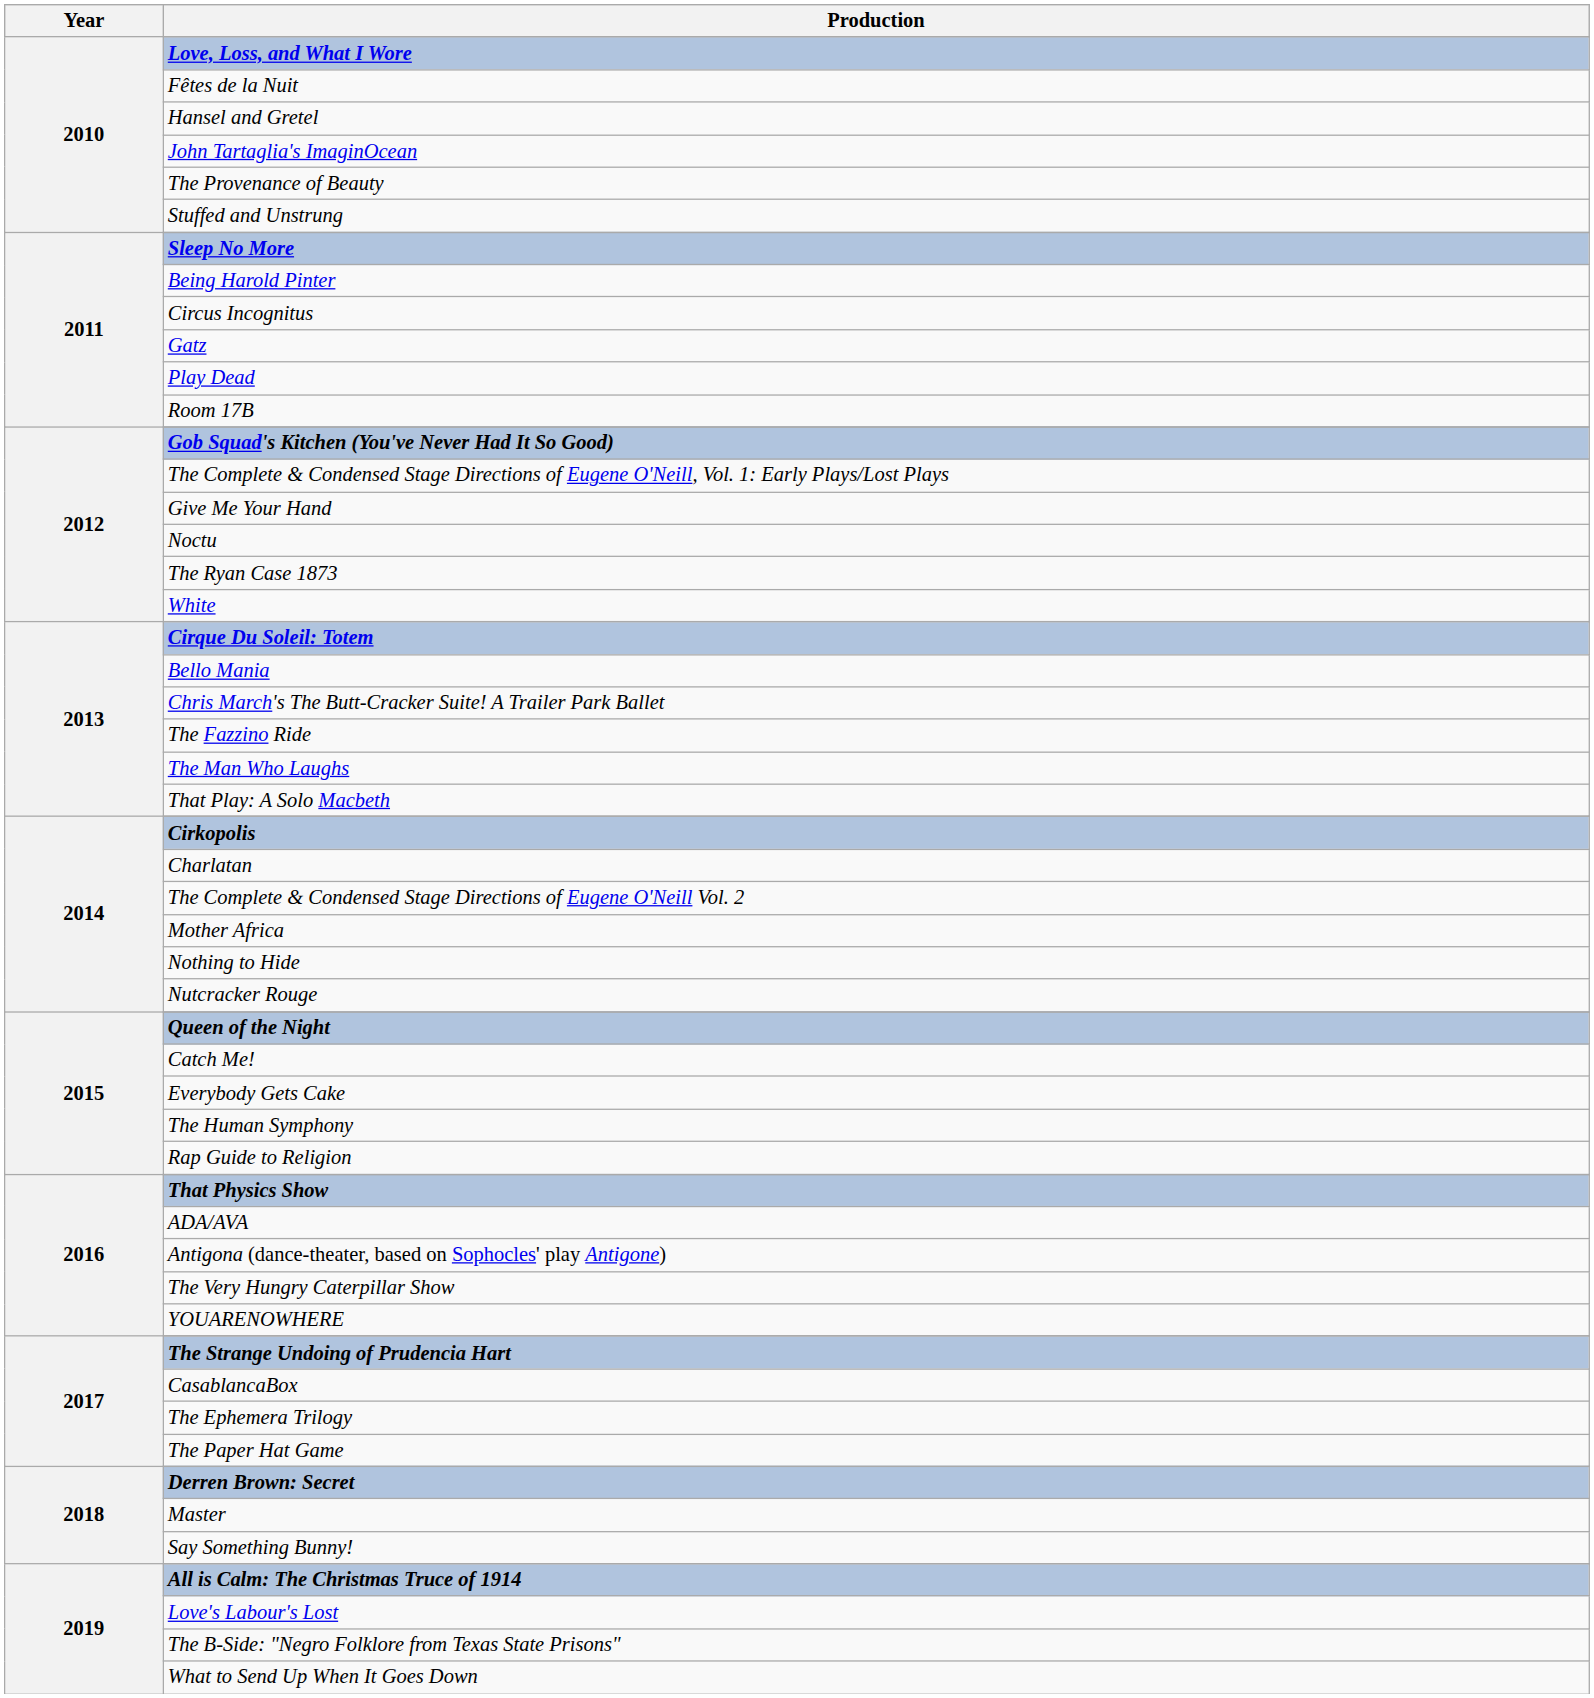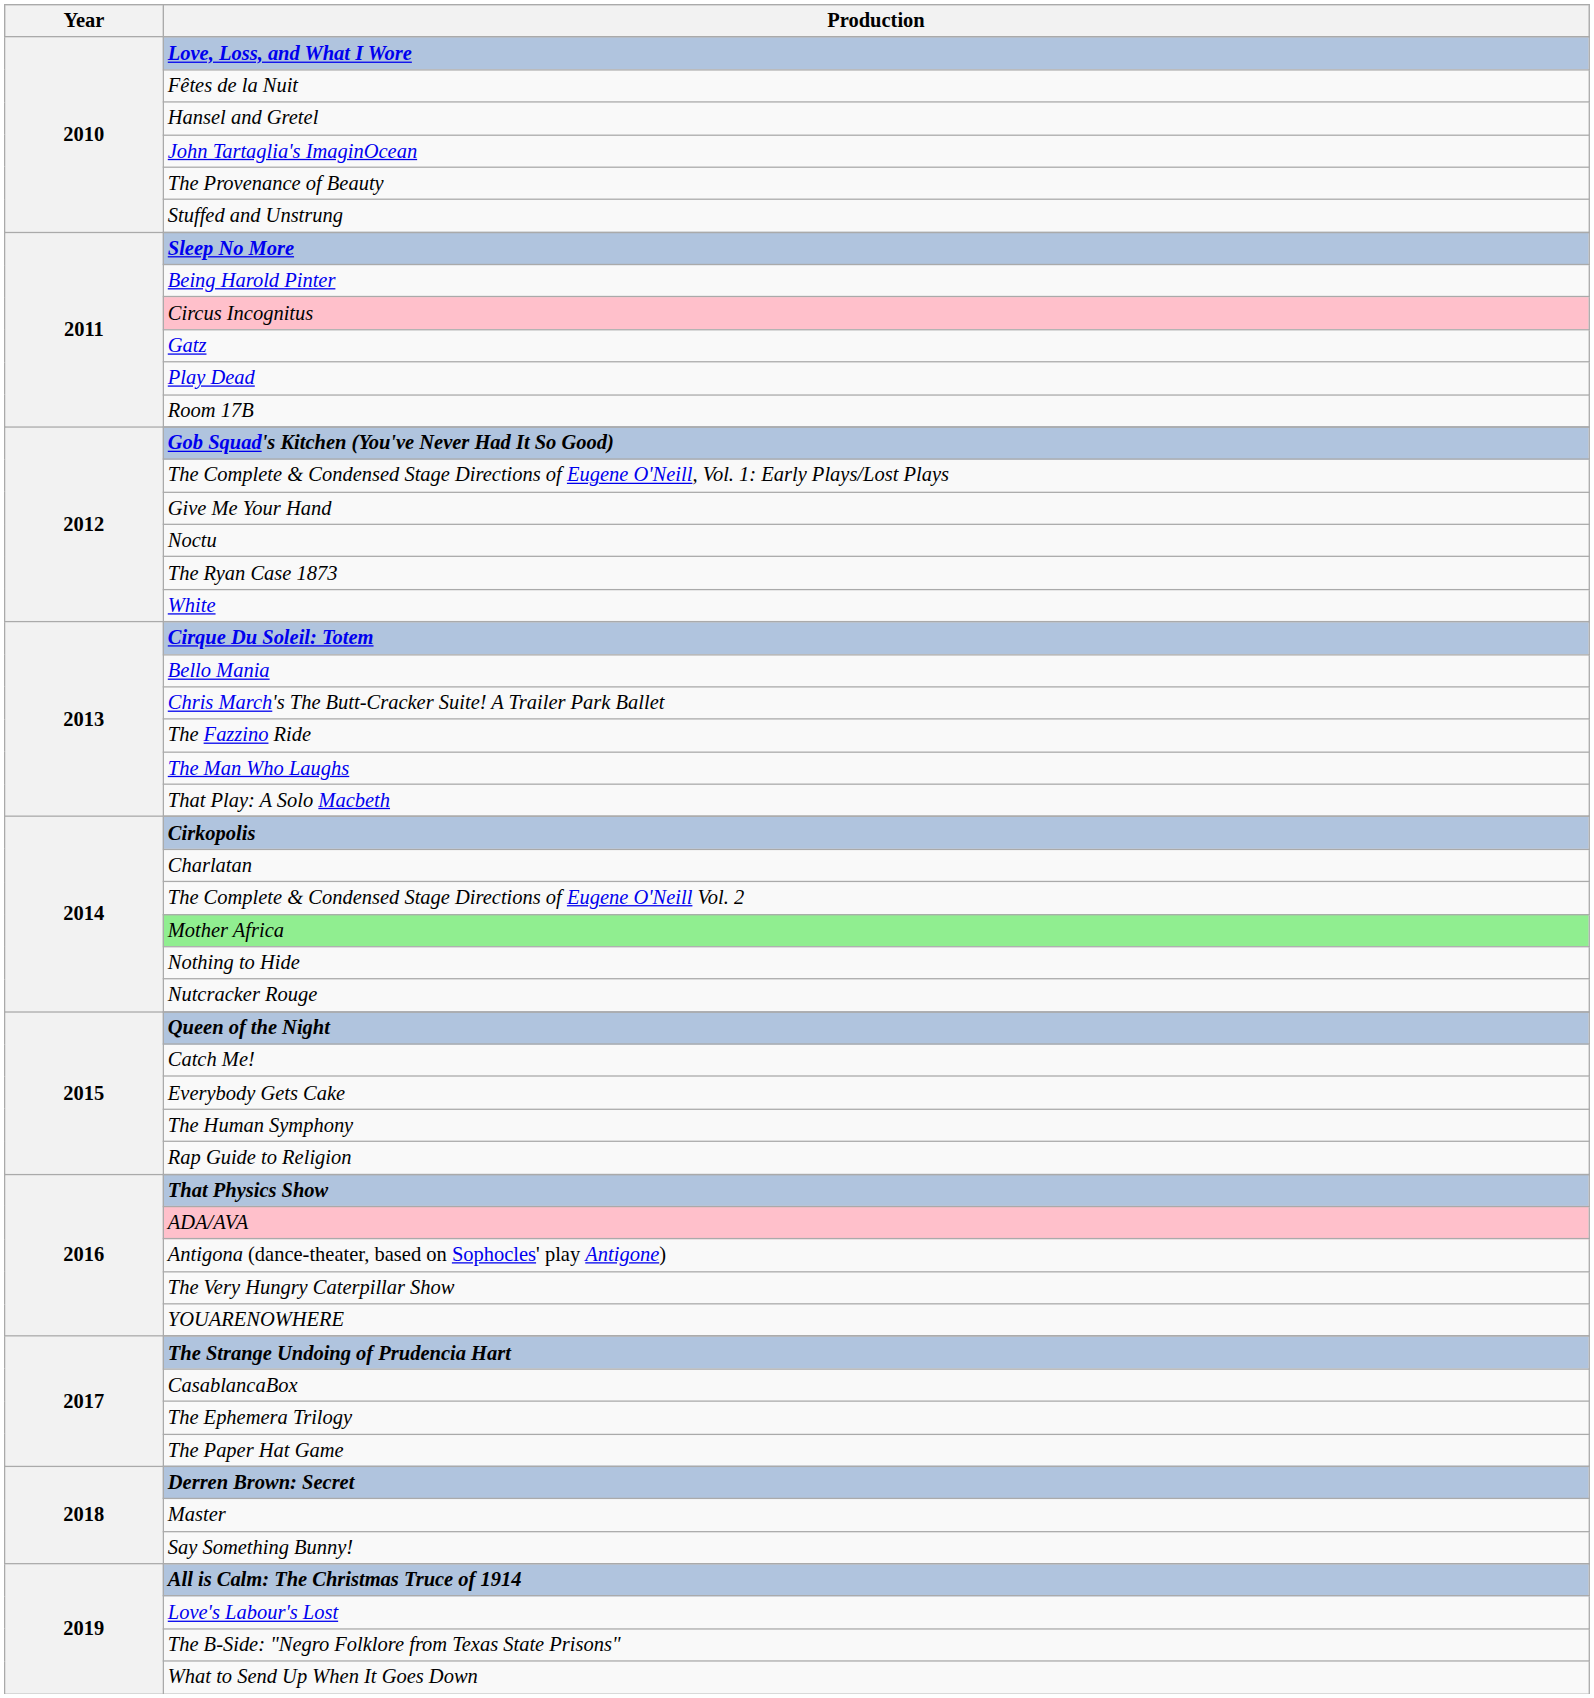Circus Incognitus | Production: no background -> pink background
Mother Africa | Production: no background -> lightgreen background
ADA/AVA | Production: no background -> pink background
